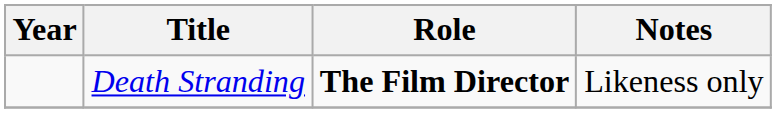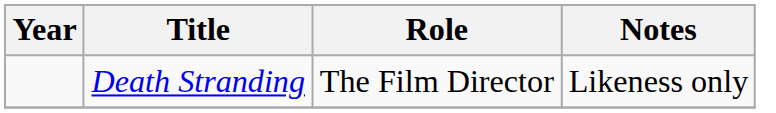Death Stranding | Role: bold -> normal
